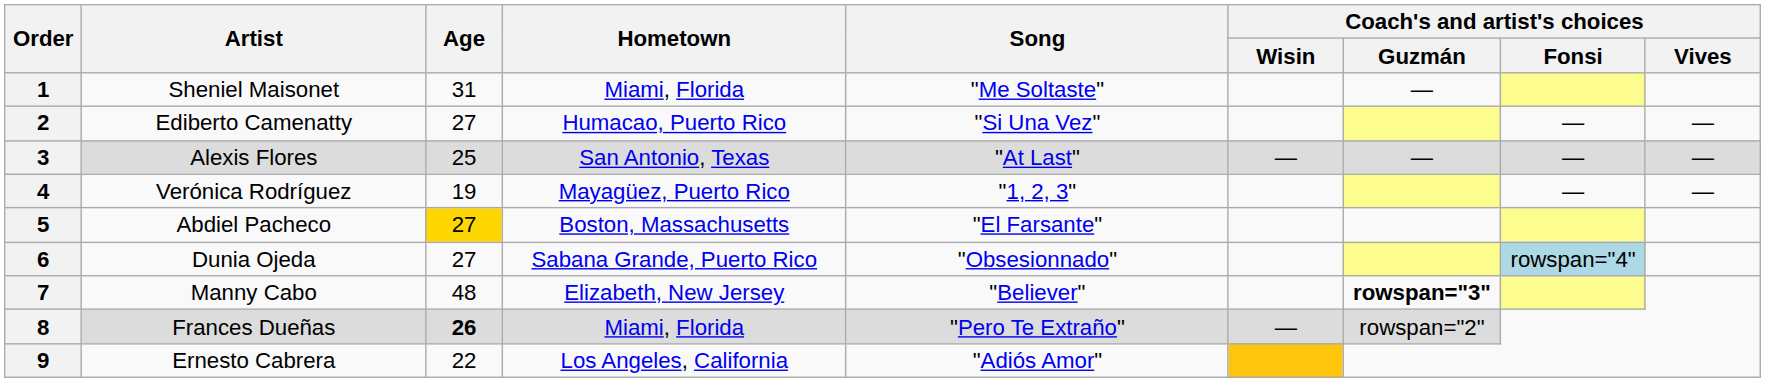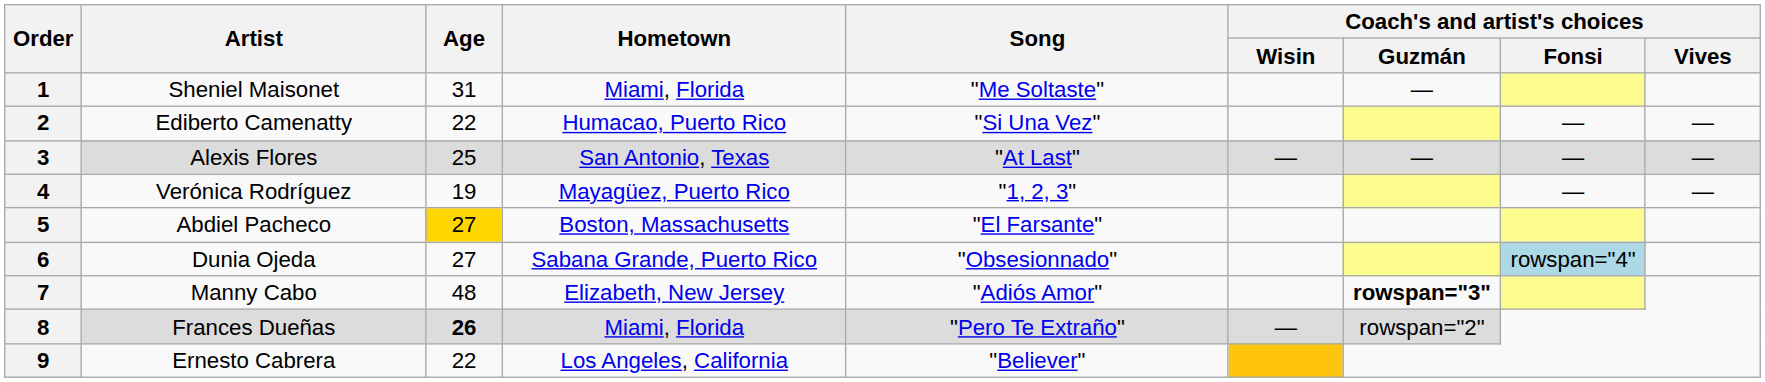2 | Age: 27 -> 22
7 | Song: "Believer" -> "Adiós Amor"
9 | Song: "Adiós Amor" -> "Believer"
